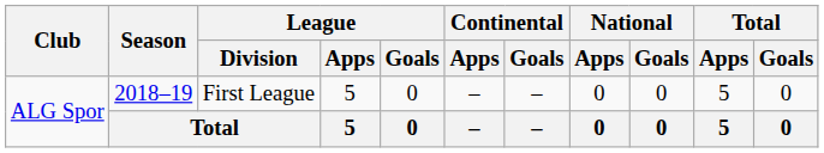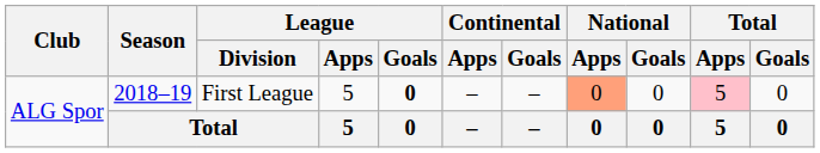ALG Spor / First League | League / Goals: normal -> bold
ALG Spor / First League | National / Apps: no background -> lightsalmon background
ALG Spor / First League | Total / Apps: no background -> pink background
